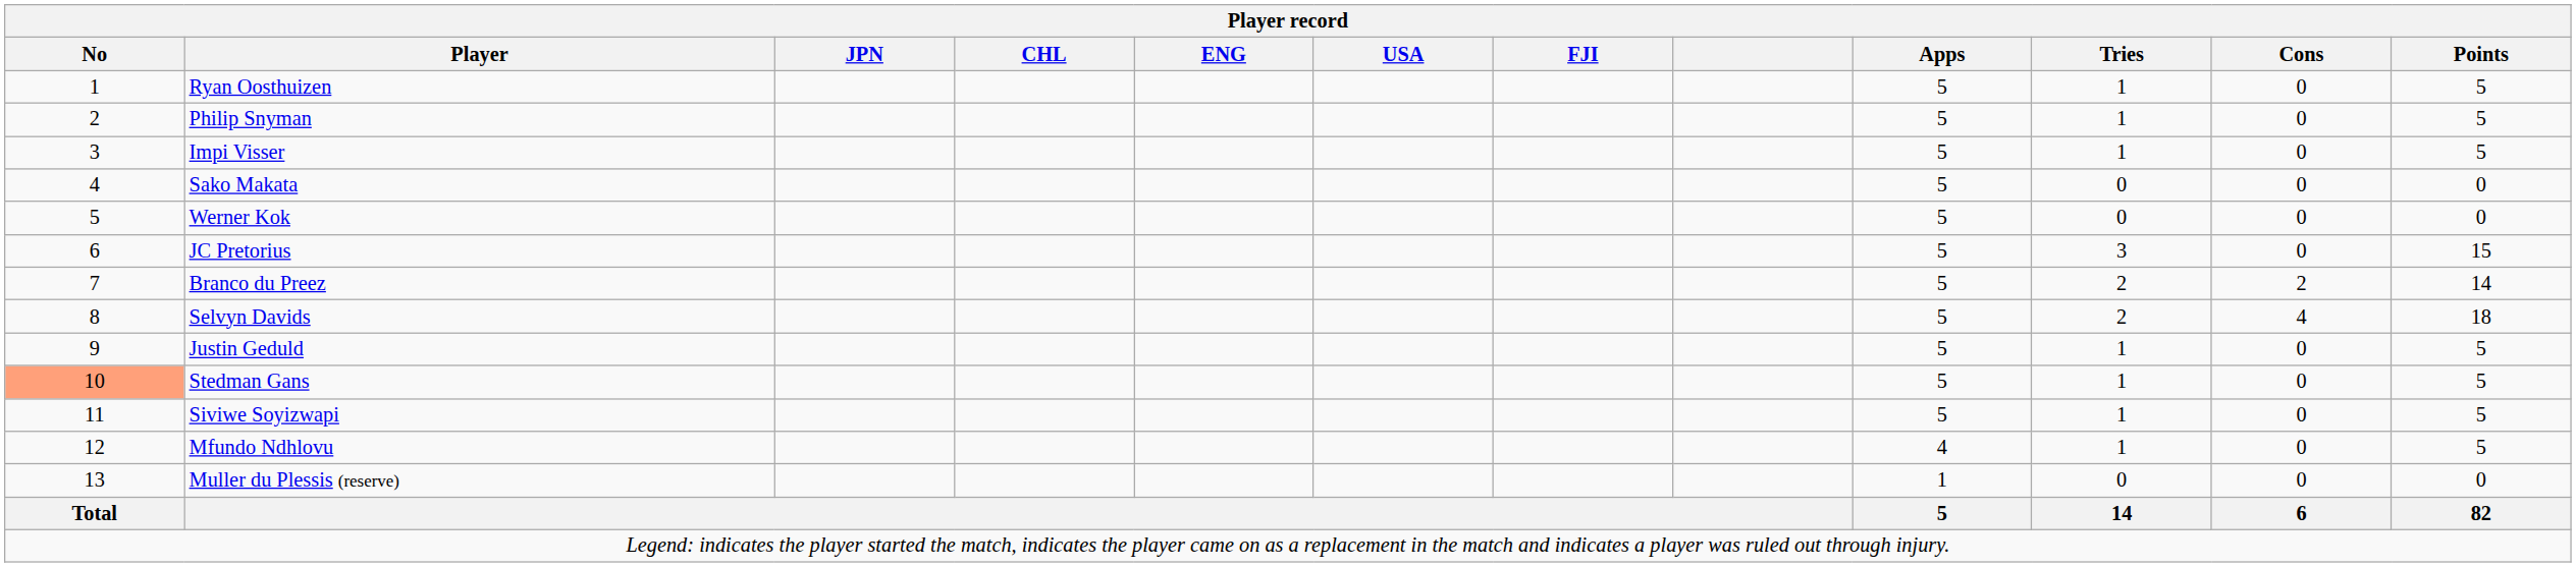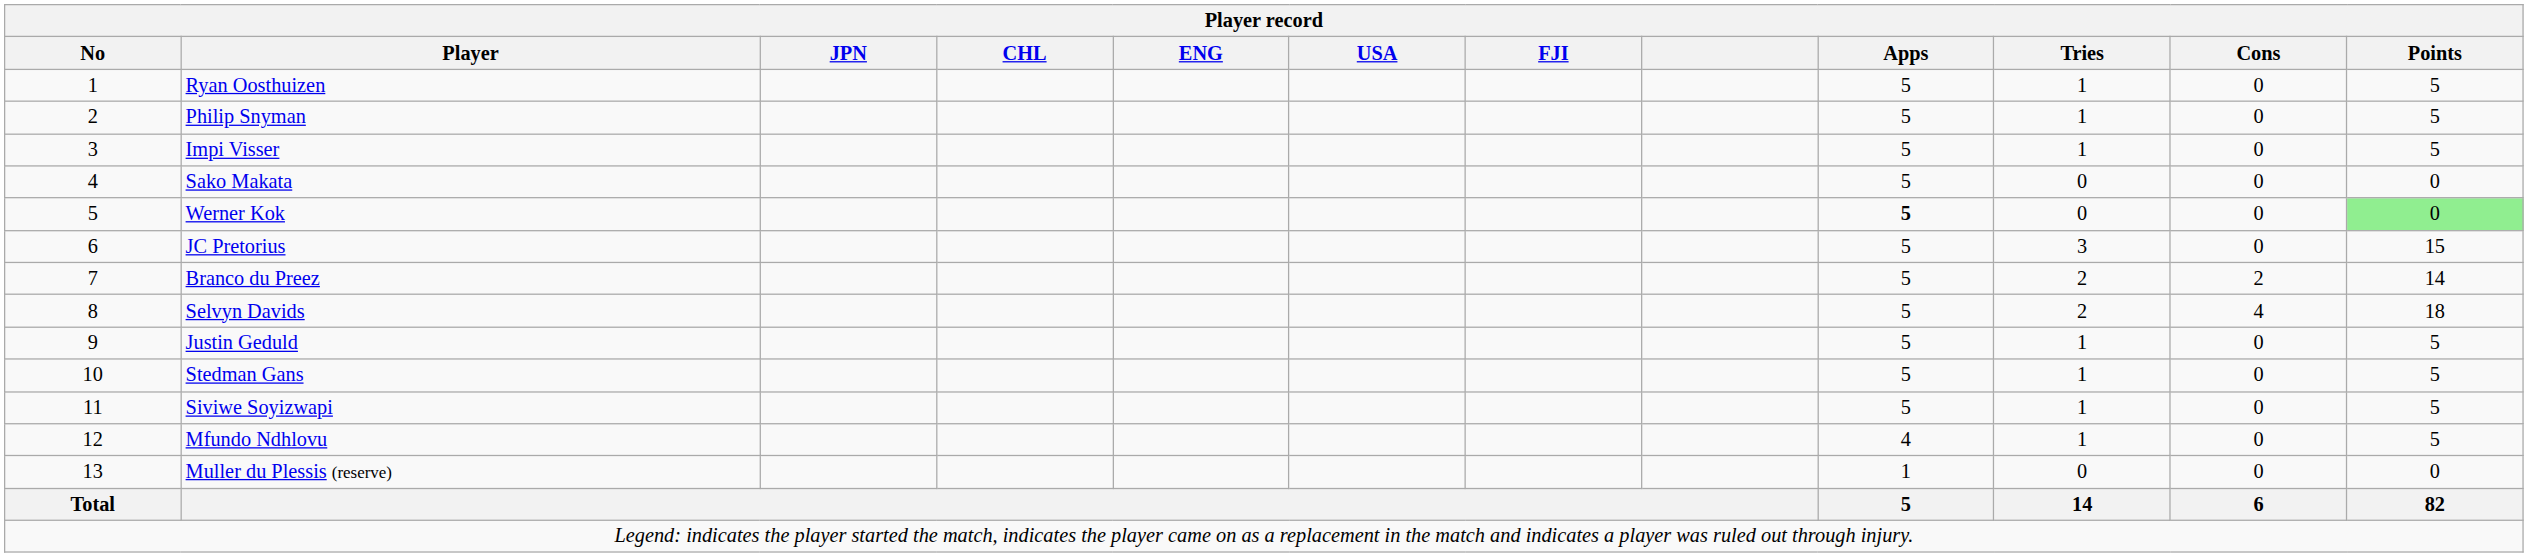Werner Kok | Apps: normal -> bold
Werner Kok | Points: no background -> lightgreen background
Stedman Gans | No: lightsalmon background -> no background
